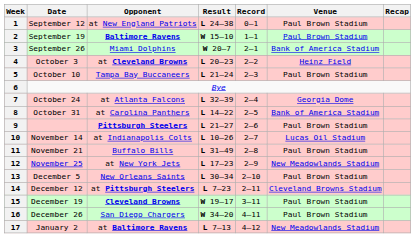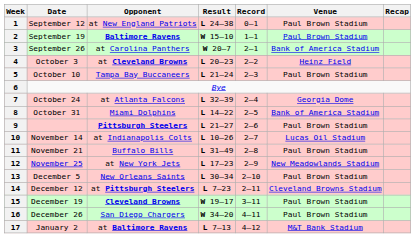3 | Opponent: Miami Dolphins -> at Carolina Panthers
8 | Opponent: at Carolina Panthers -> Miami Dolphins
17 | Venue: New Meadowlands Stadium -> M&T Bank Stadium
